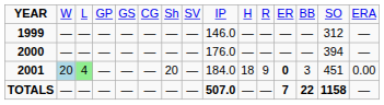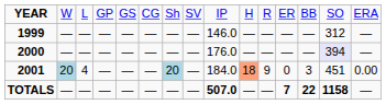2000 | column 14: no background -> lavender background
2001 | column 3: lightgreen background -> no background
2001 | column 7: no background -> lightblue background
2001 | column 10: no background -> lightsalmon background
2001 | column 12: bold -> normal
